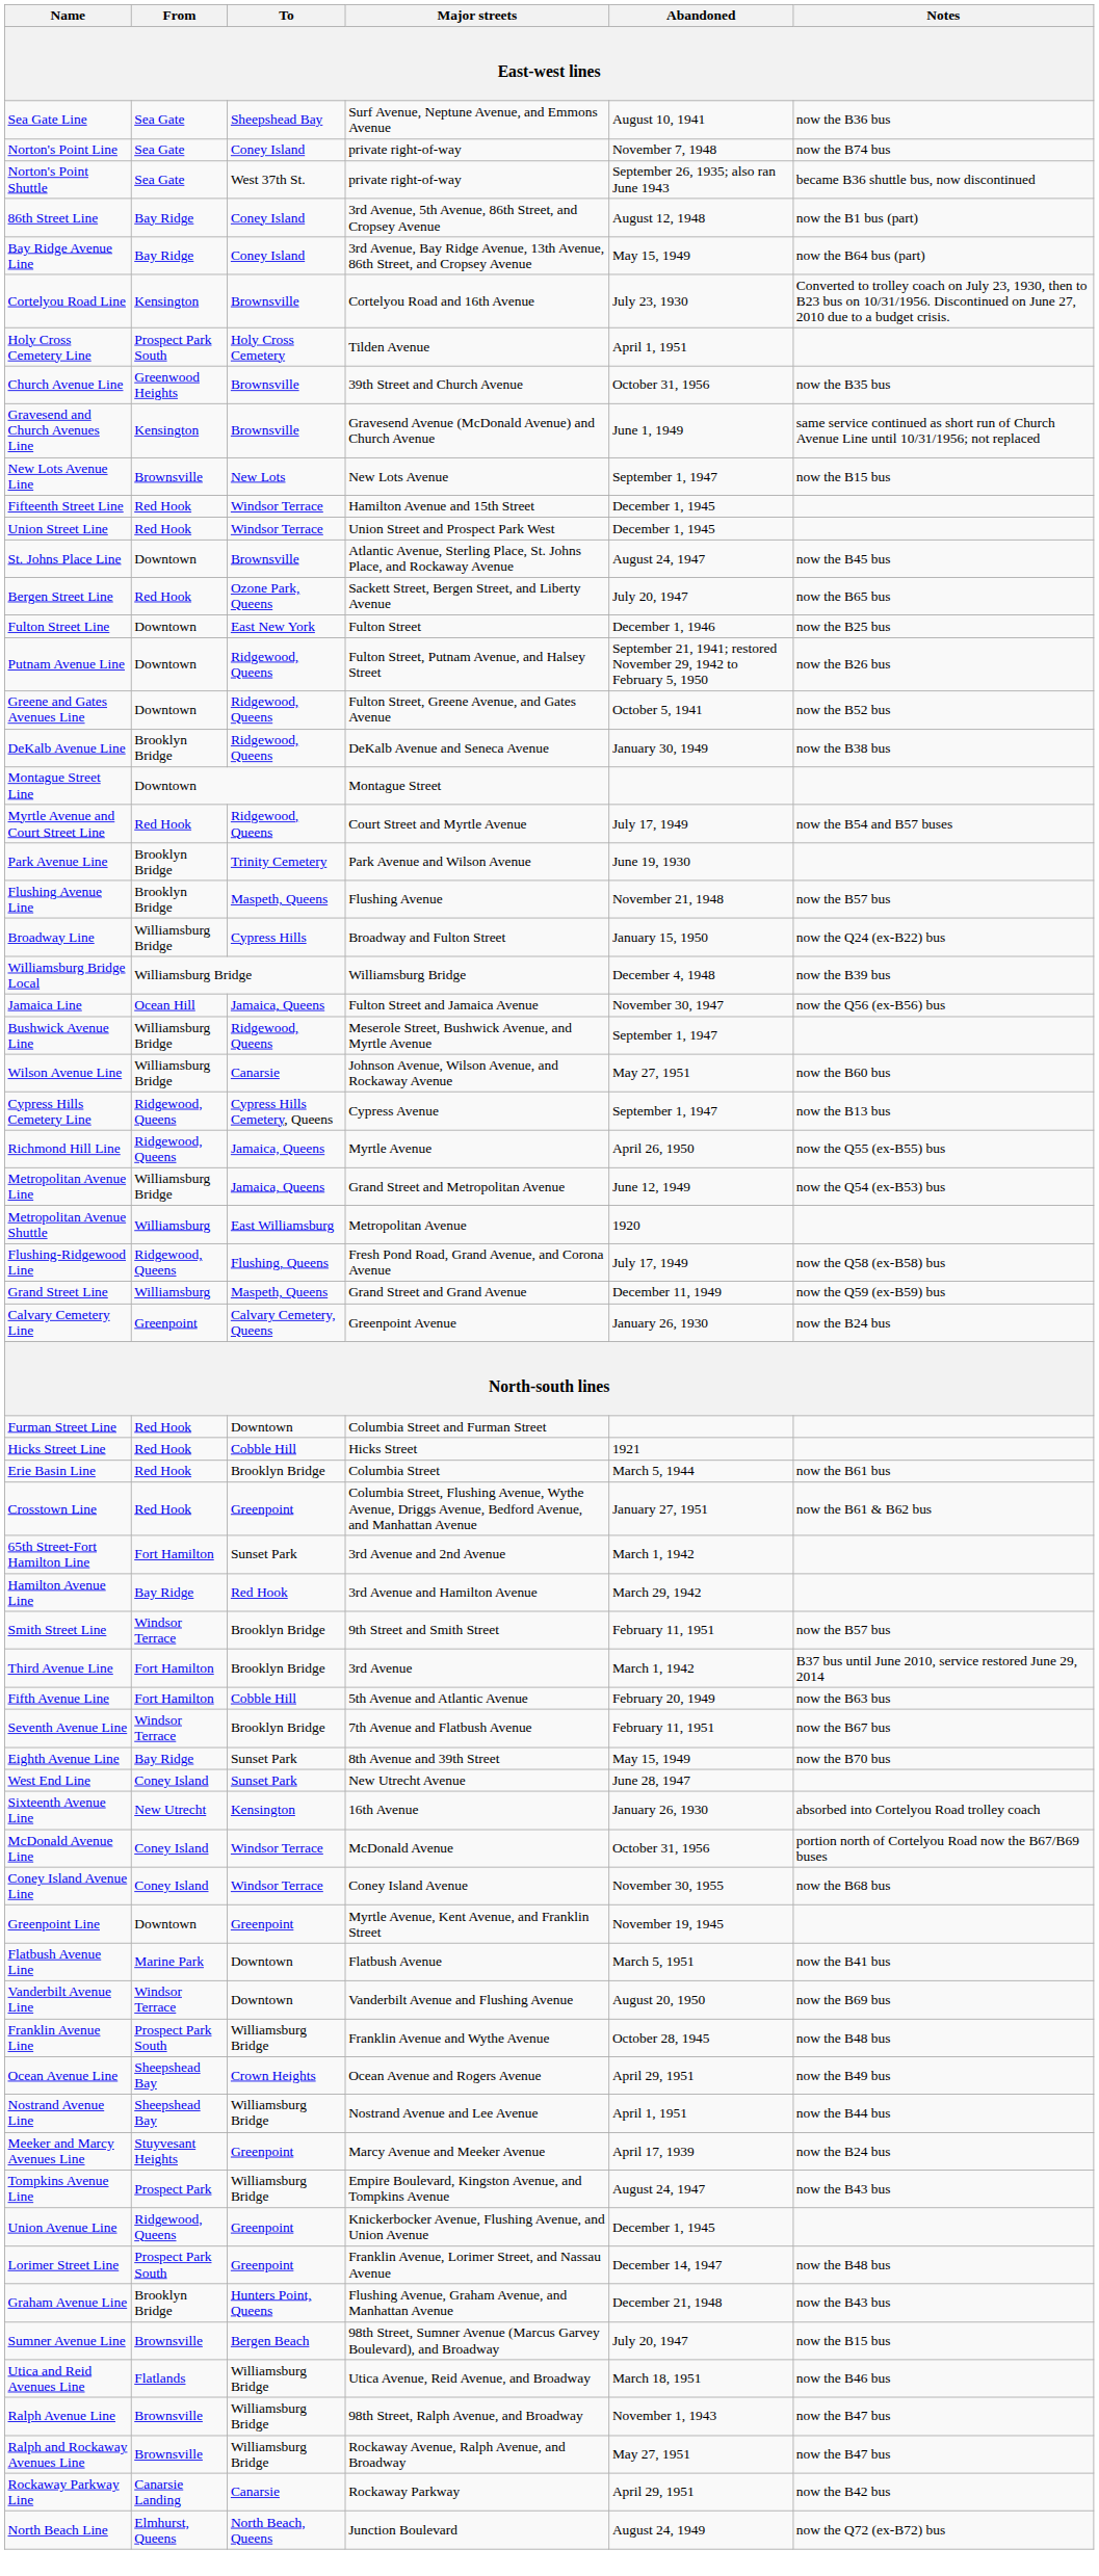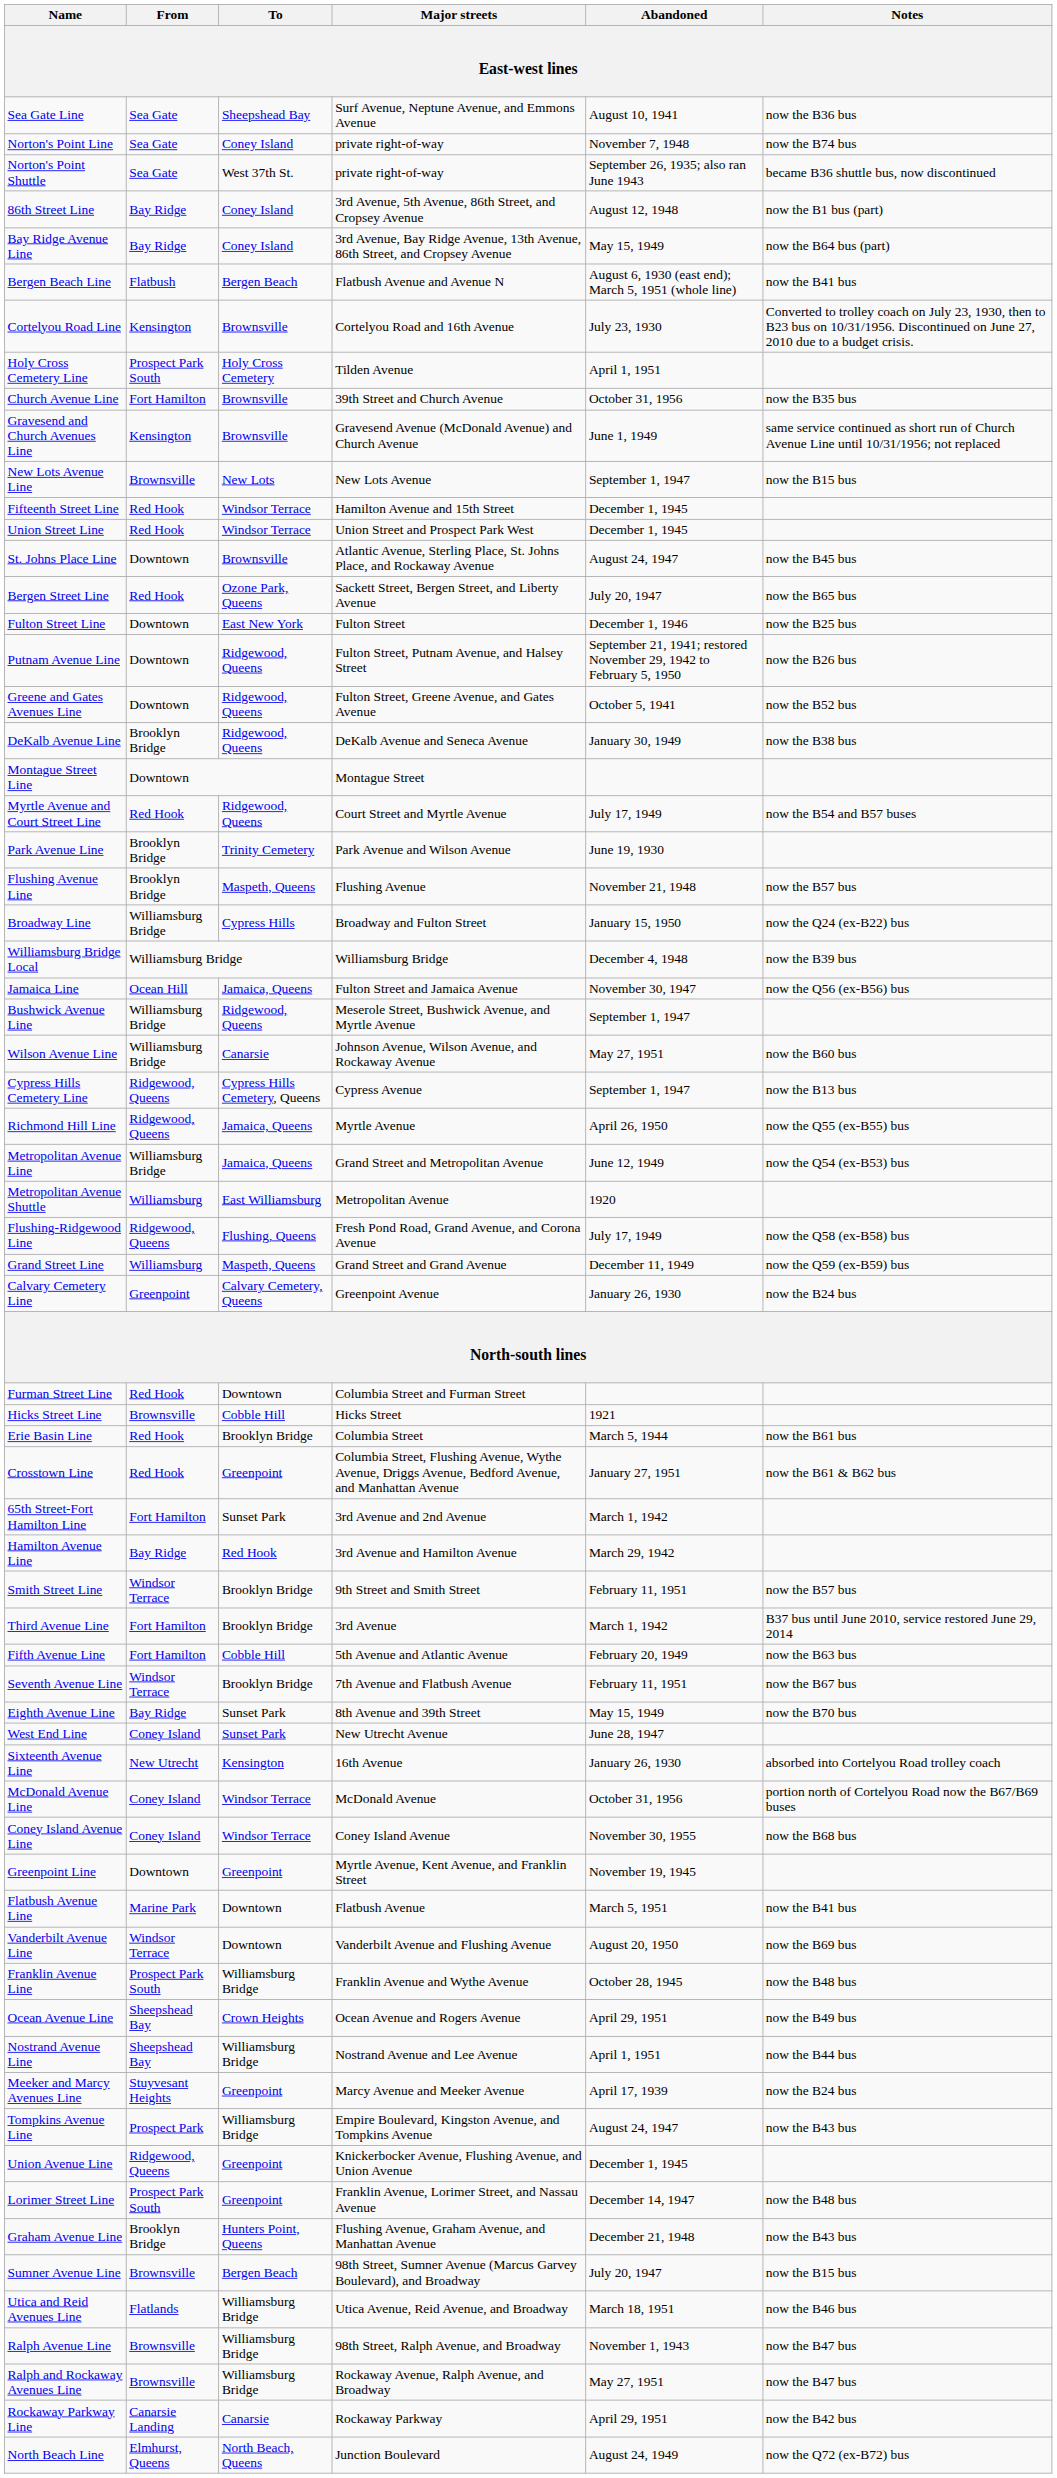+ row: Bergen Beach Line | Flatbush | Bergen Beach | Flatbush Avenue and Avenue N | August 6, 1930 (east end); March 5, 1951 (whole line) | now the B41 bus
Church Avenue Line | From: Greenwood Heights -> Fort Hamilton
Hicks Street Line | From: Red Hook -> Brownsville
